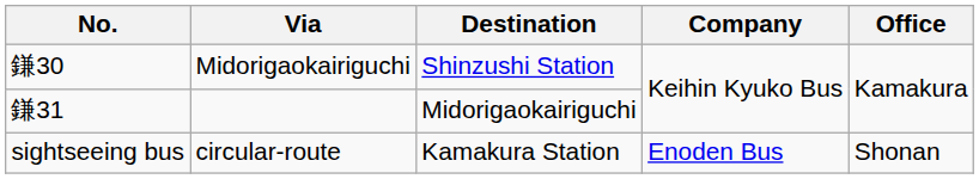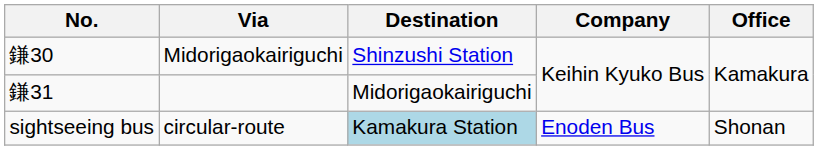circular-route | Destination: no background -> lightblue background
